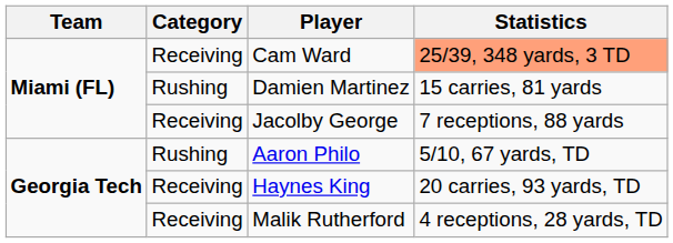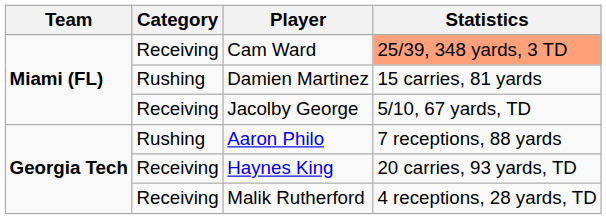Jacolby George | Statistics: 7 receptions, 88 yards -> 5/10, 67 yards, TD
Aaron Philo | Statistics: 5/10, 67 yards, TD -> 7 receptions, 88 yards
